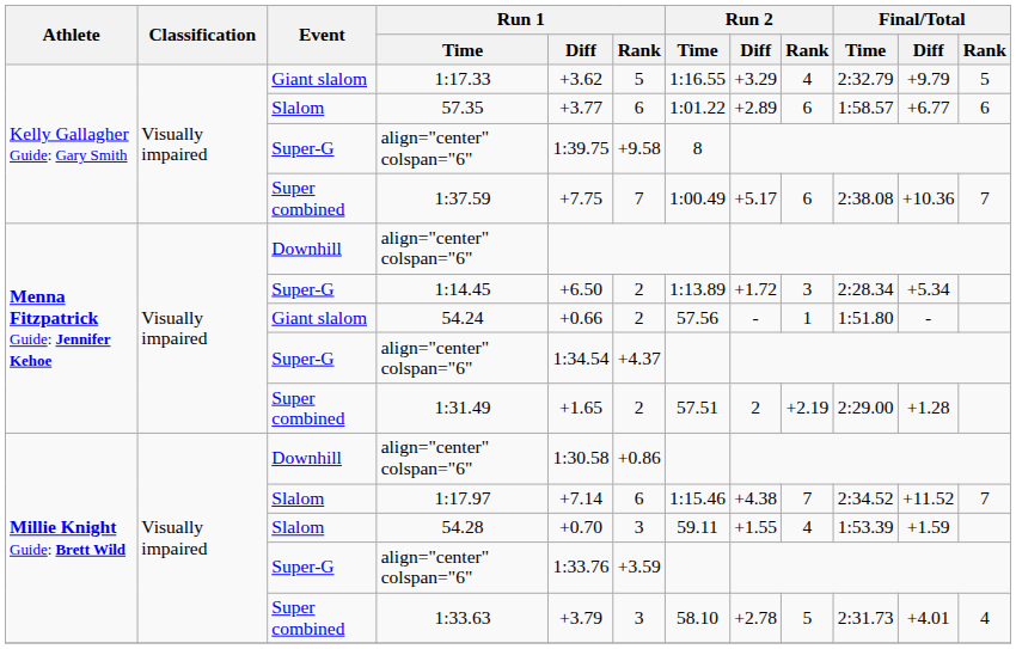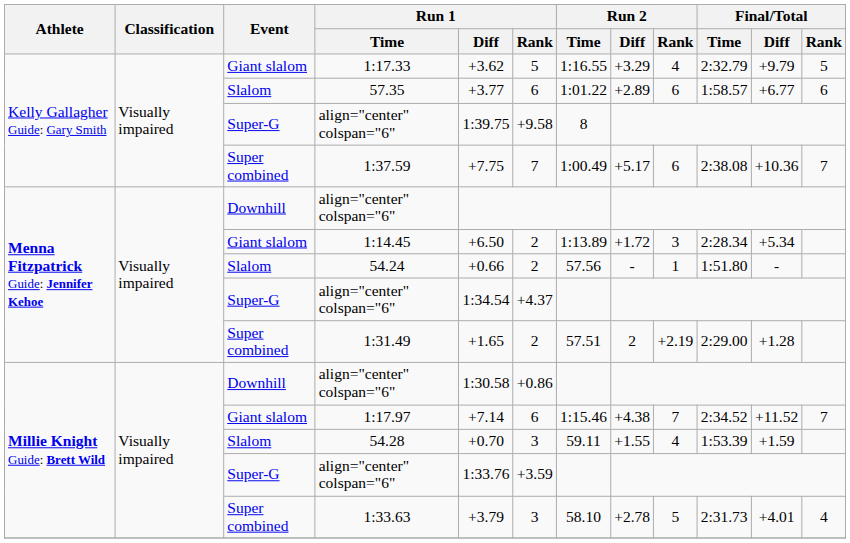1:14.45 | Event: Super-G -> Giant slalom
54.24 | Event: Giant slalom -> Slalom
1:17.97 | Event: Slalom -> Giant slalom
